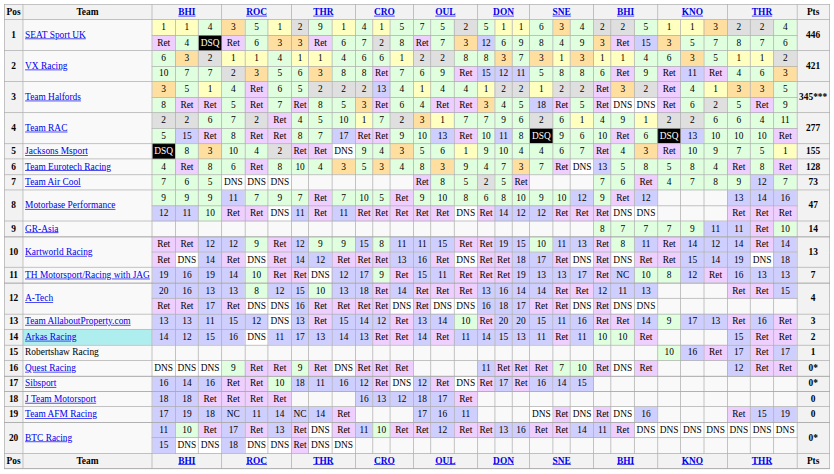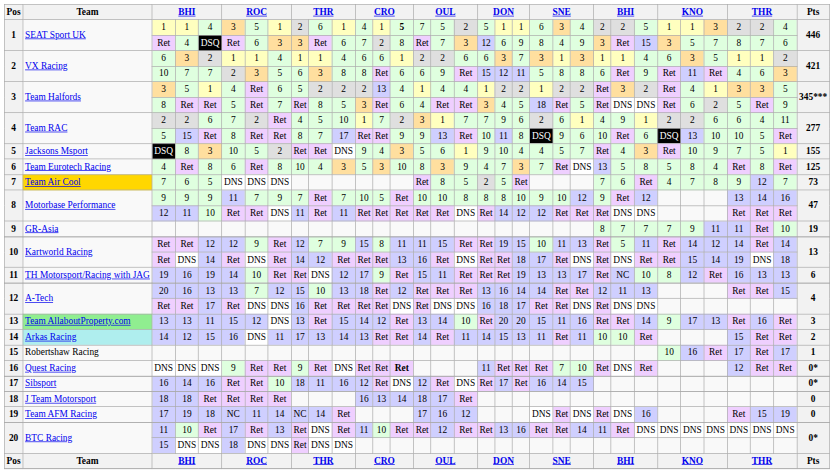row 2 | column 10: 9 -> 6
row 2 | column 14: normal -> bold
row 4 | column 17: 8 -> 6
row 4 | column 18: 8 -> 6
row 5 | column 14: 7 -> 6
row 9 | column 15: 10 -> 9
row 9 | column 31: 10 -> 5
row 10 | column 7: 4 -> 5
row 10 | column 22: 6 -> 5
row 11 | column 14: 4 -> 10
row 11 | Pts: 128 -> 125
row 12 | Team: no background -> gold background
row 13 | column 15: 9 -> 10
row 13 | column 18: 6 -> 8
row 15 | Pts: 14 -> 19
row 16 | column 10: 9 -> 7
row 16 | column 25: 8 -> 5
row 18 | Pts: 7 -> 6
row 19 | column 7: 8 -> 7
row 19 | column 14: 14 -> 12
row 21 | Team: no background -> lightgreen background
row 24 | column 14: normal -> bold
row 26 | column 14: 12 -> 14
row 27 | column 17: 11 -> 12
